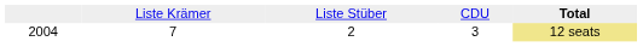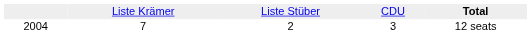2004 | column 5: khaki background -> no background
